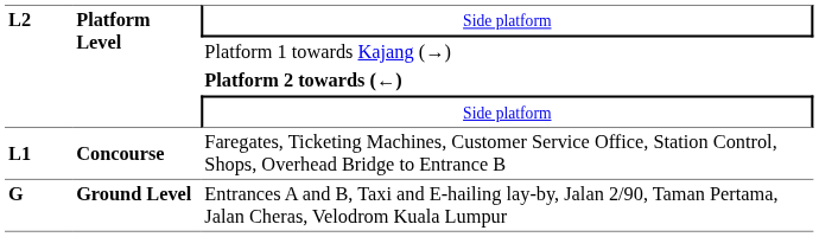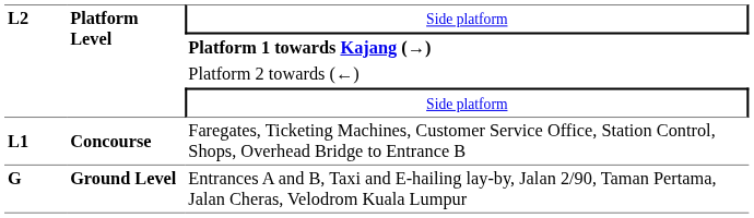Platform 1 towards Kajang (→) | column 3: normal -> bold
Platform 2 towards (←) | column 3: bold -> normal
